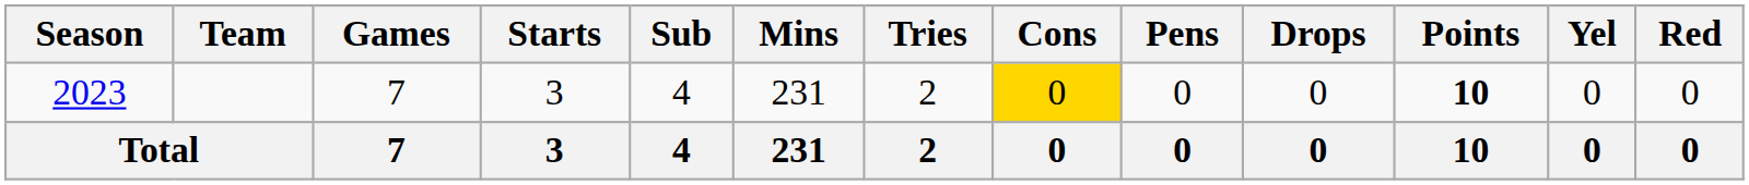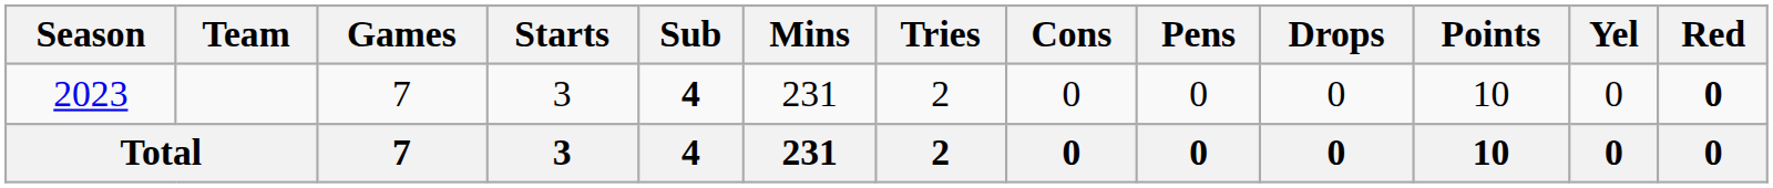2023 | Sub: normal -> bold
2023 | Cons: gold background -> no background
2023 | Points: bold -> normal
2023 | Red: normal -> bold
